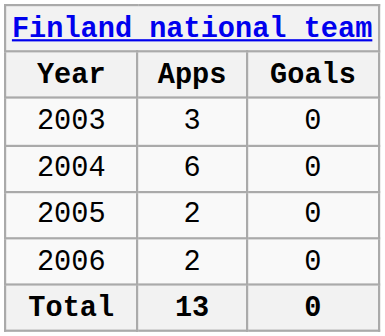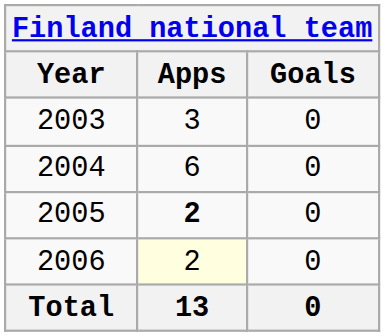2005 | Apps: normal -> bold
2006 | Apps: no background -> lightyellow background
